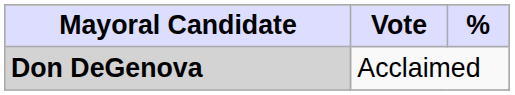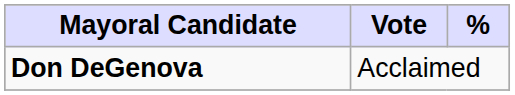Don DeGenova | Mayoral Candidate: lightgrey background -> no background
